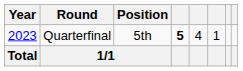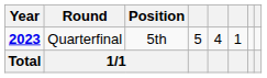Quarterfinal | Year: normal -> bold
Quarterfinal | column 4: bold -> normal
